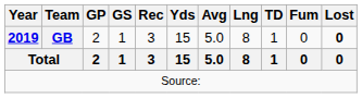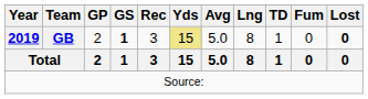2019 | GS: normal -> bold
2019 | Yds: no background -> khaki background
